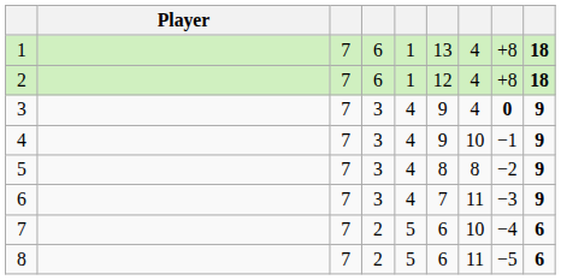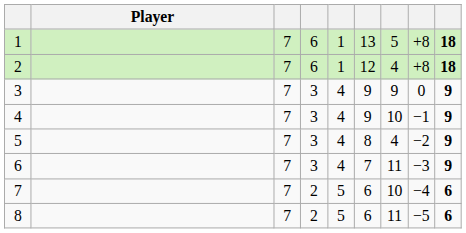row 2 | column 7: 4 -> 5
row 4 | column 7: 4 -> 9
row 4 | column 8: bold -> normal
row 6 | column 7: 8 -> 4
